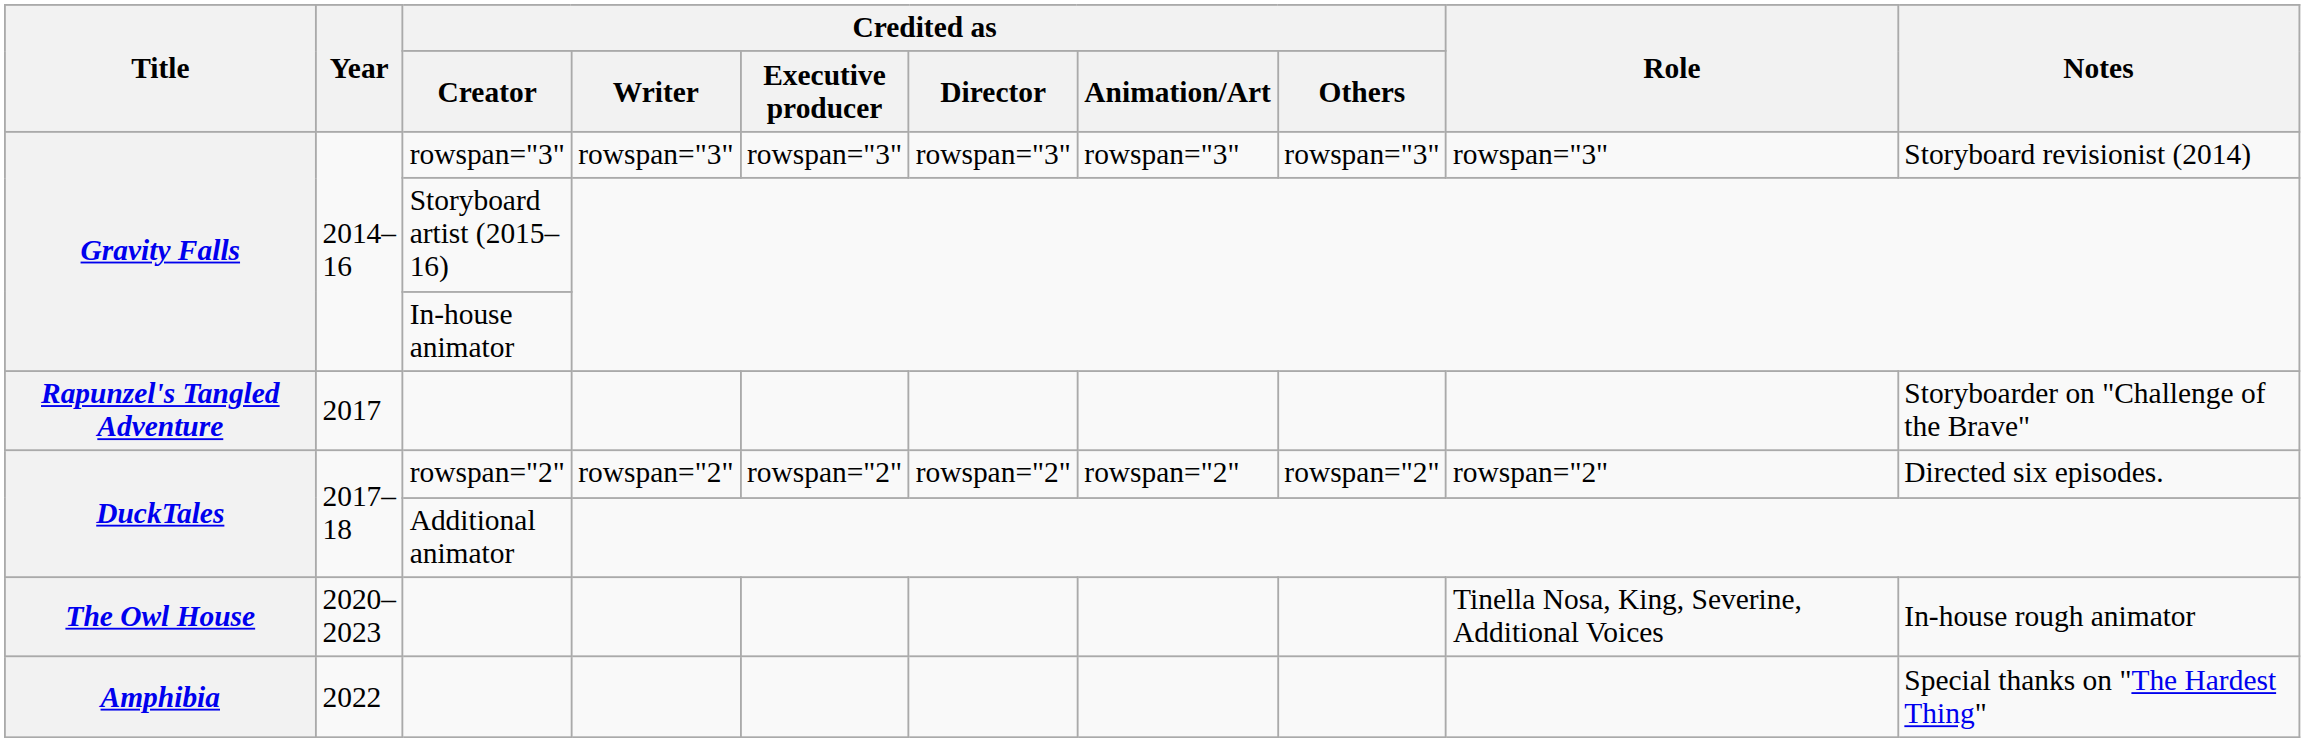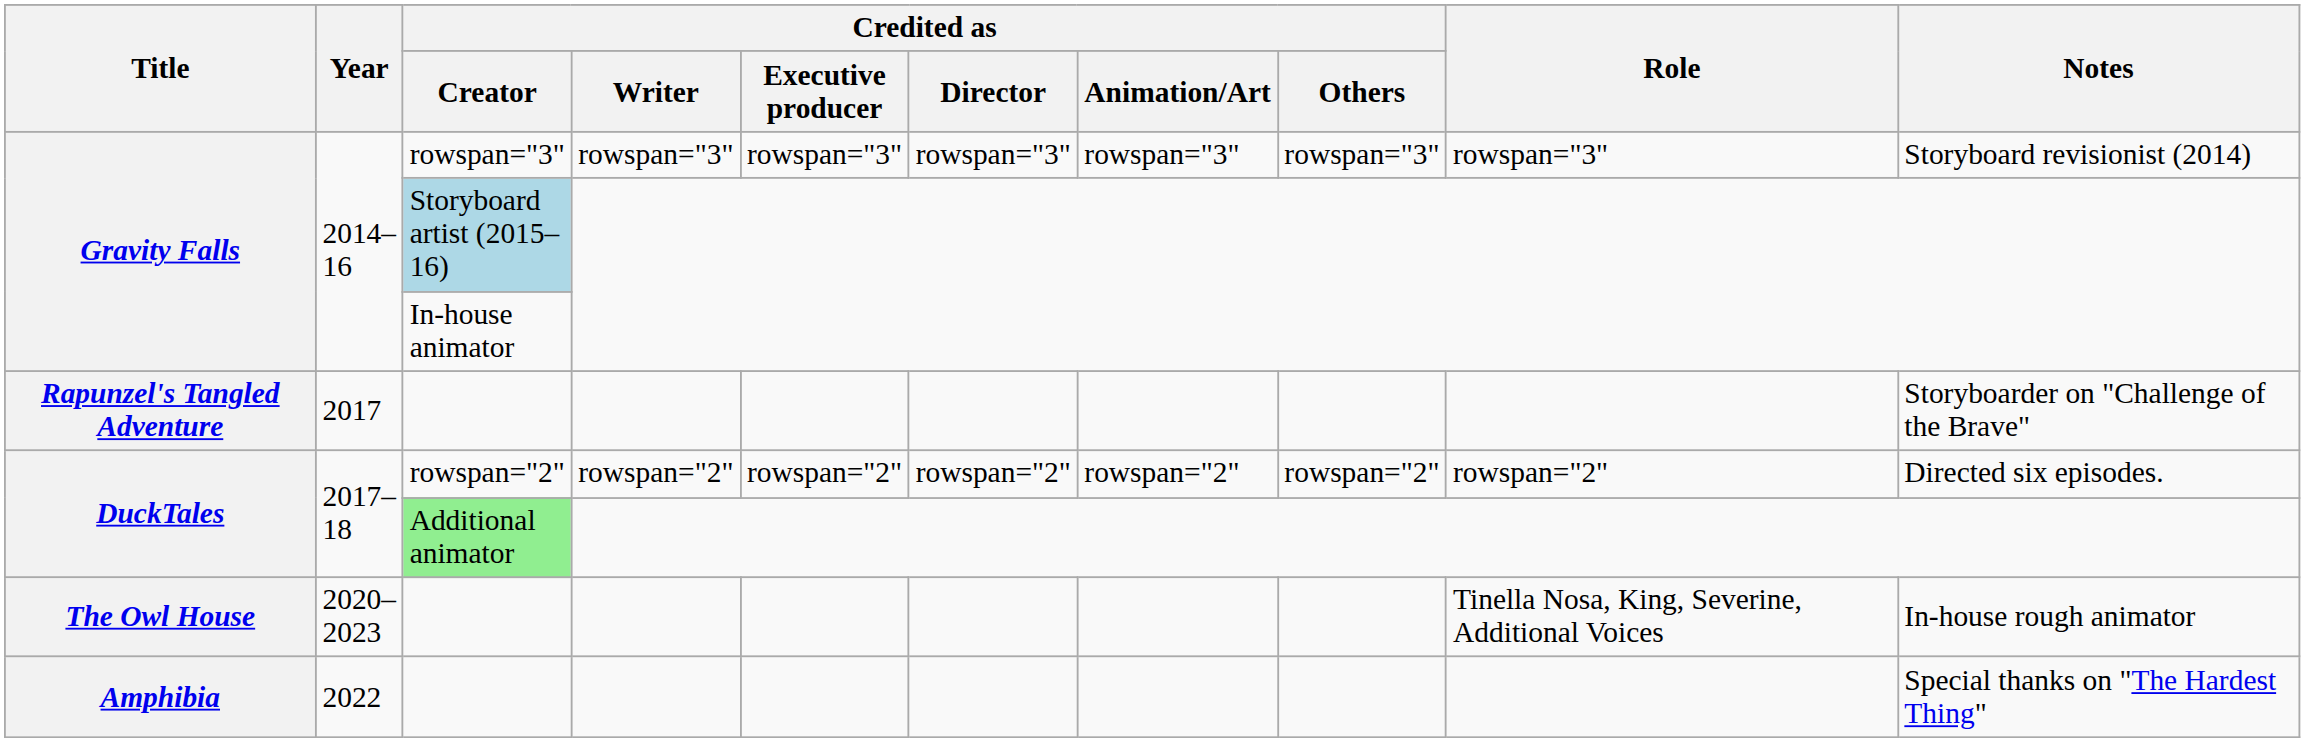Storyboard artist (2015–16) | Credited as / Creator: no background -> lightblue background
Additional animator | Credited as / Creator: no background -> lightgreen background
